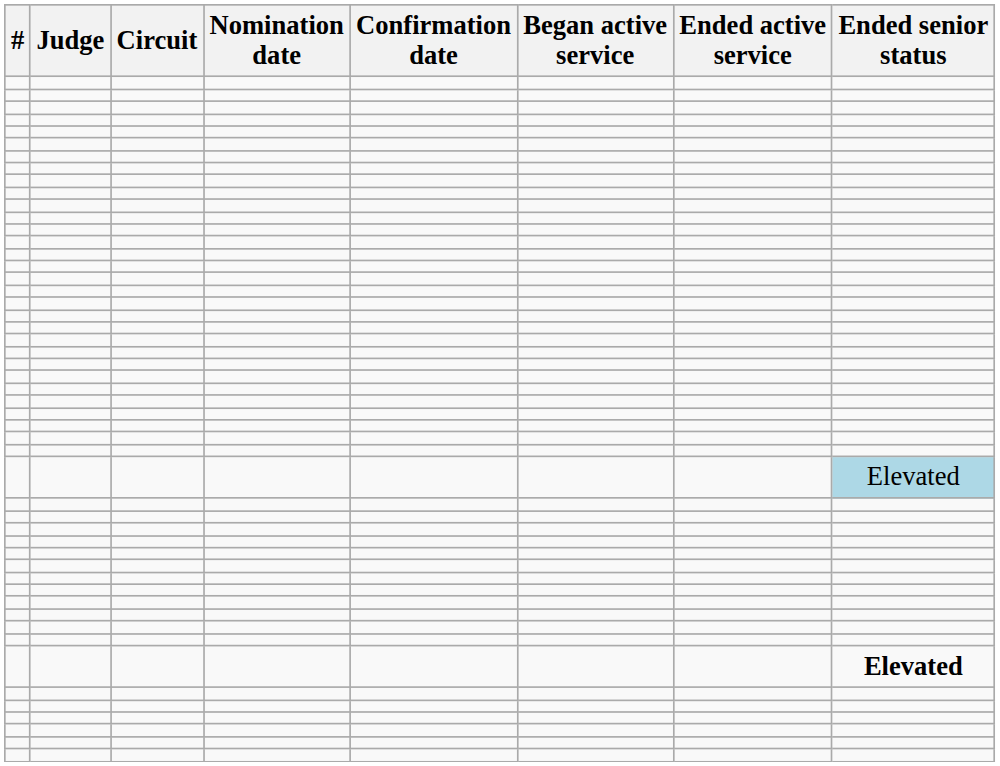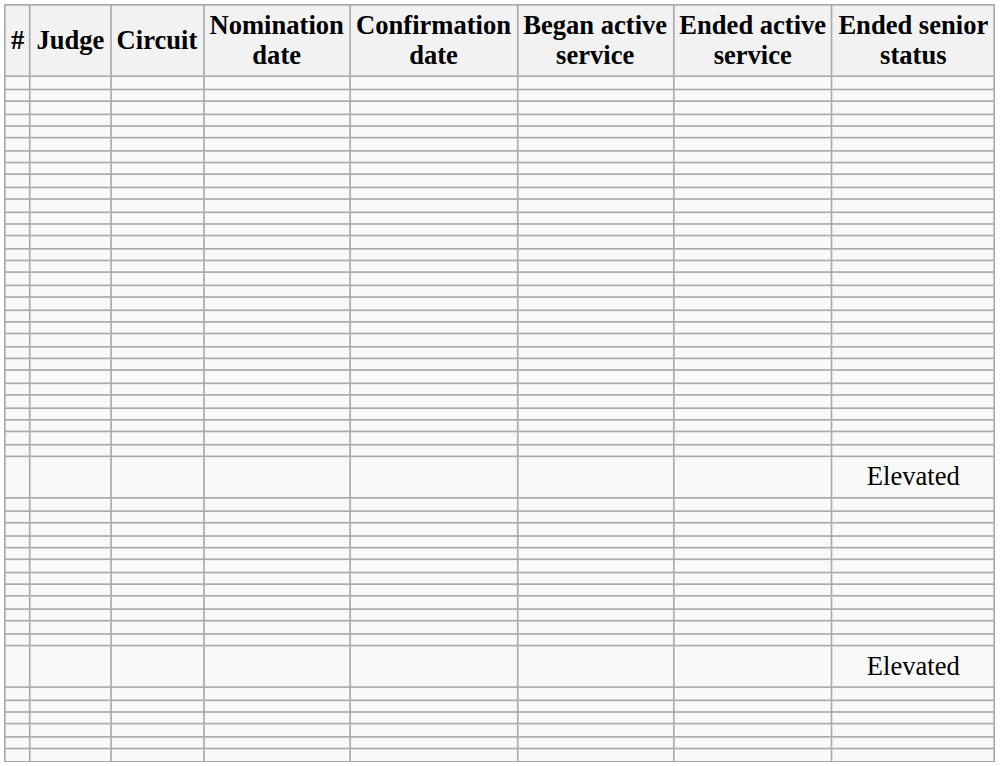row 33 | Ended senior status: lightblue background -> no background
row 46 | Ended senior status: bold -> normal
